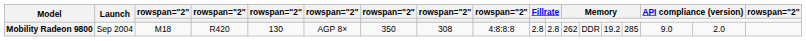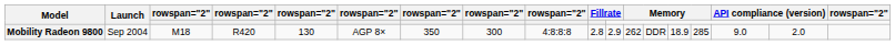Mobility Radeon 9800 | column 8: 308 -> 300
Mobility Radeon 9800 | column 11: 2.8 -> 2.9
Mobility Radeon 9800 | column 14: 19.2 -> 18.9
